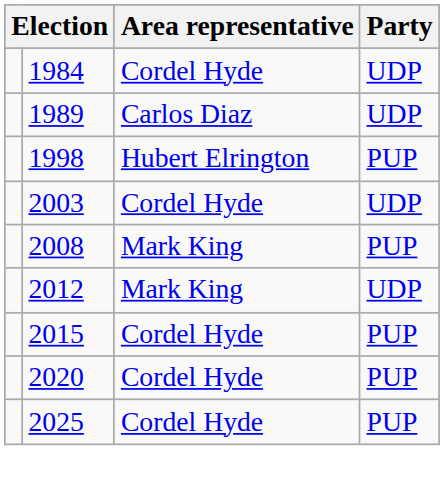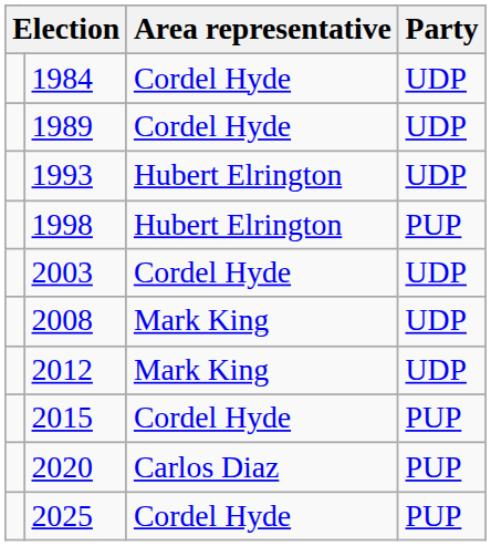1989 | Area representative: Carlos Diaz -> Cordel Hyde
+ row: 1993 | Hubert Elrington | UDP
2008 | Party: PUP -> UDP
2020 | Area representative: Cordel Hyde -> Carlos Diaz
